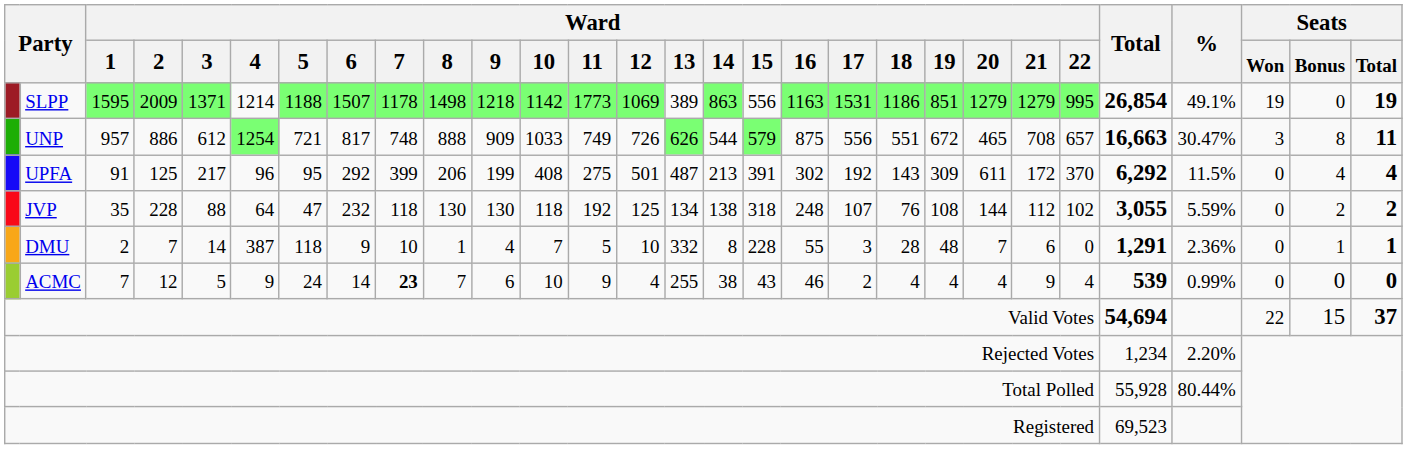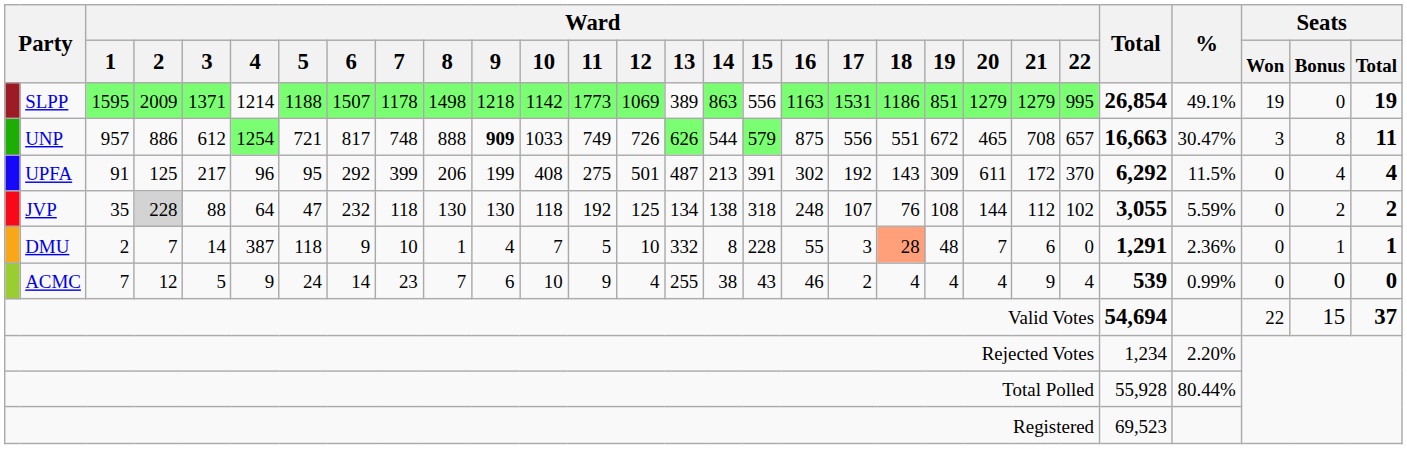UNP | Ward / 9: normal -> bold
JVP | Ward / 2: no background -> lightgrey background
DMU | Ward / 18: no background -> lightsalmon background
ACMC | Ward / 7: bold -> normal
